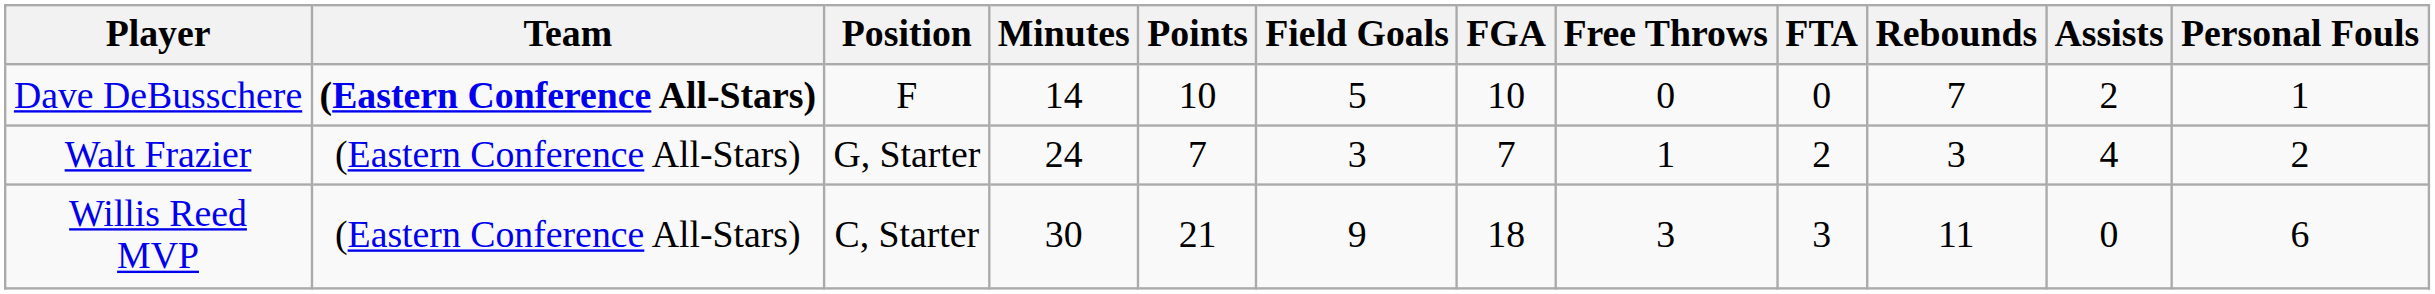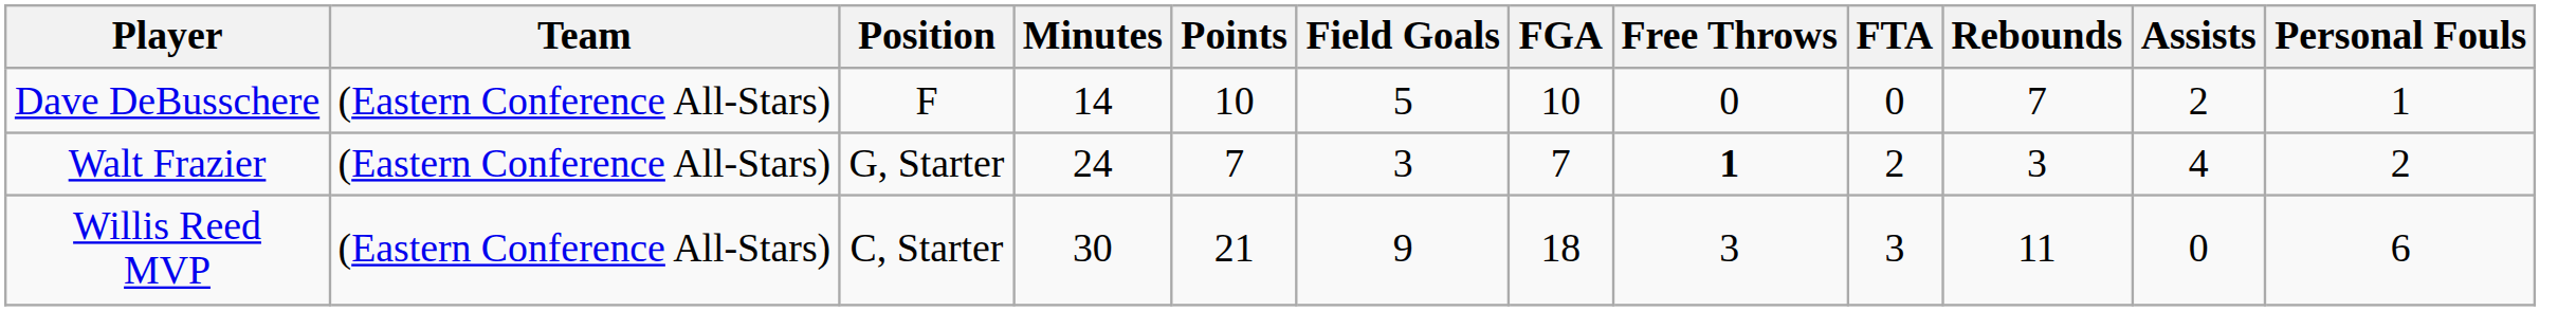row 2 | Team: bold -> normal
row 3 | Free Throws: normal -> bold
